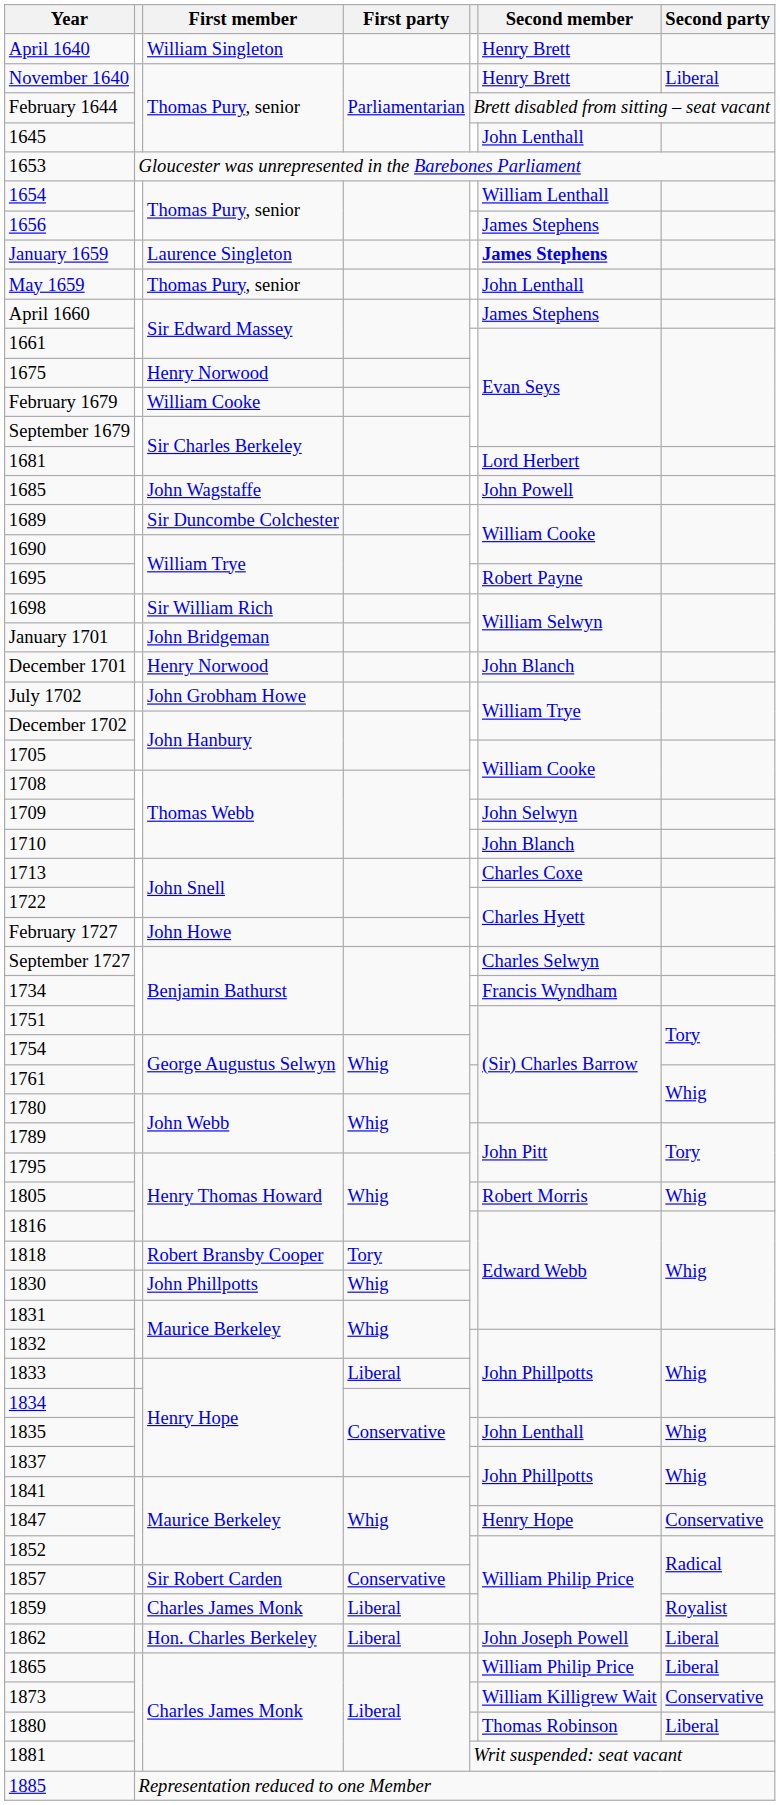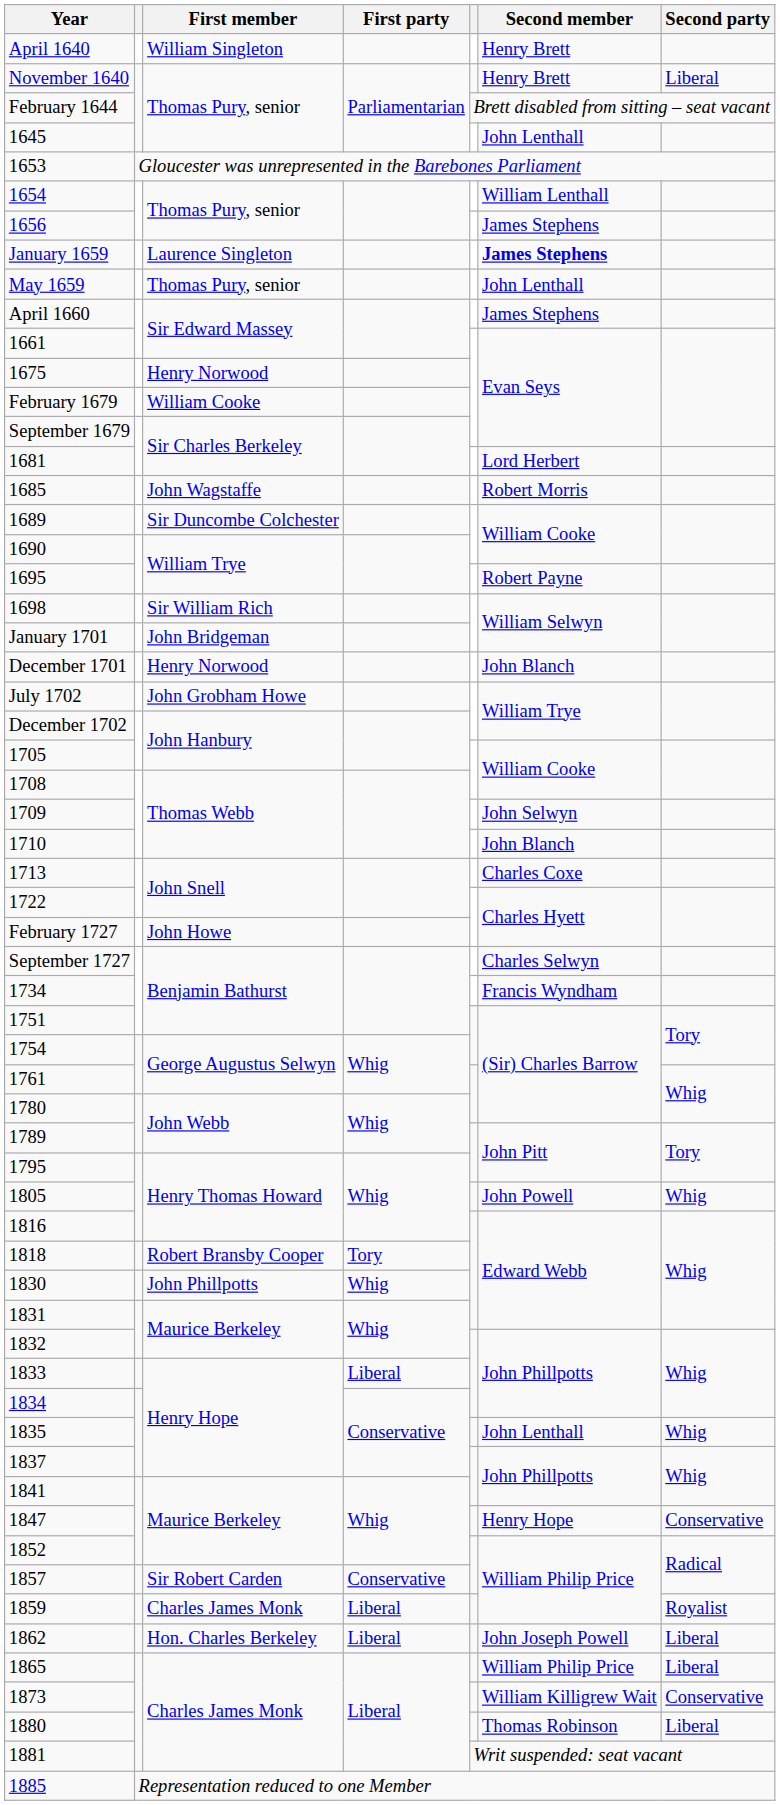1685 | Second member: John Powell -> Robert Morris
1805 | Second member: Robert Morris -> John Powell
